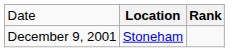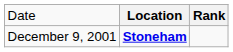December 9, 2001 | column 2: normal -> bold
